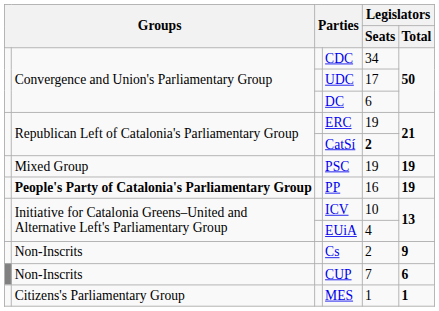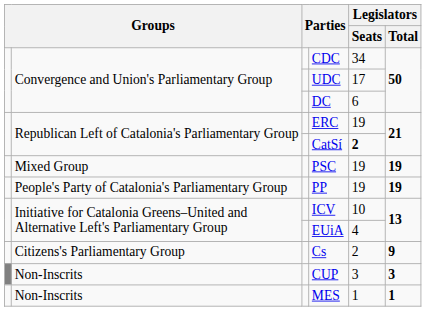PP | column 2: bold -> normal
PP | Legislators / Seats: 16 -> 19
Cs | column 2: Non-Inscrits -> Citizens's Parliamentary Group
CUP | Legislators / Seats: 7 -> 3
CUP | Legislators / Total: 6 -> 3
MES | column 2: Citizens's Parliamentary Group -> Non-Inscrits
